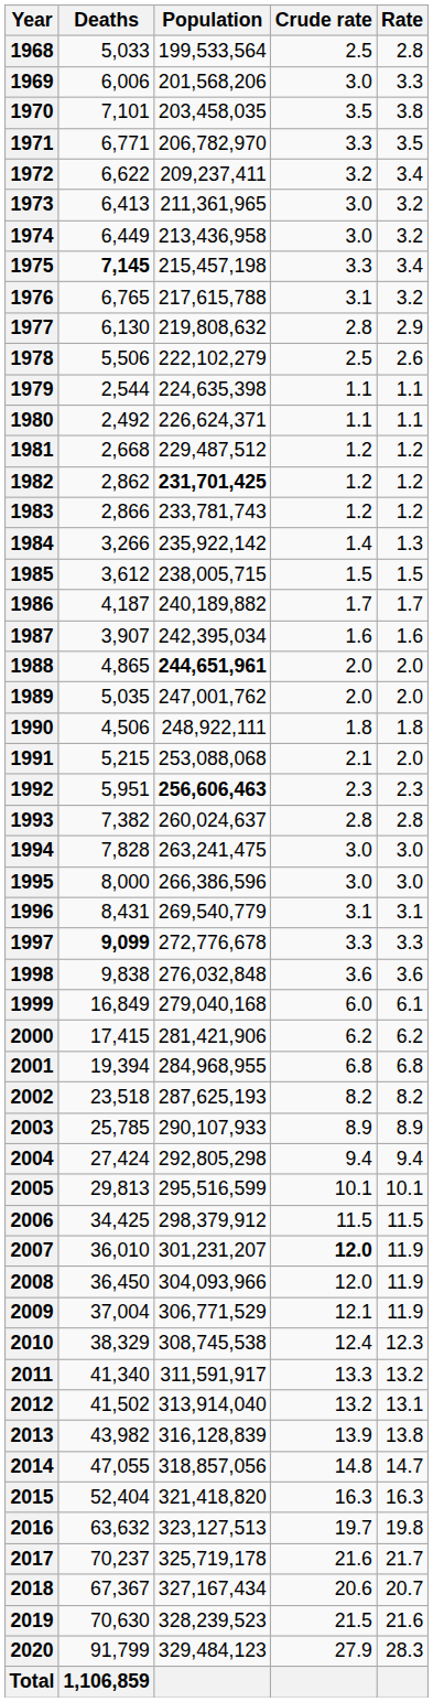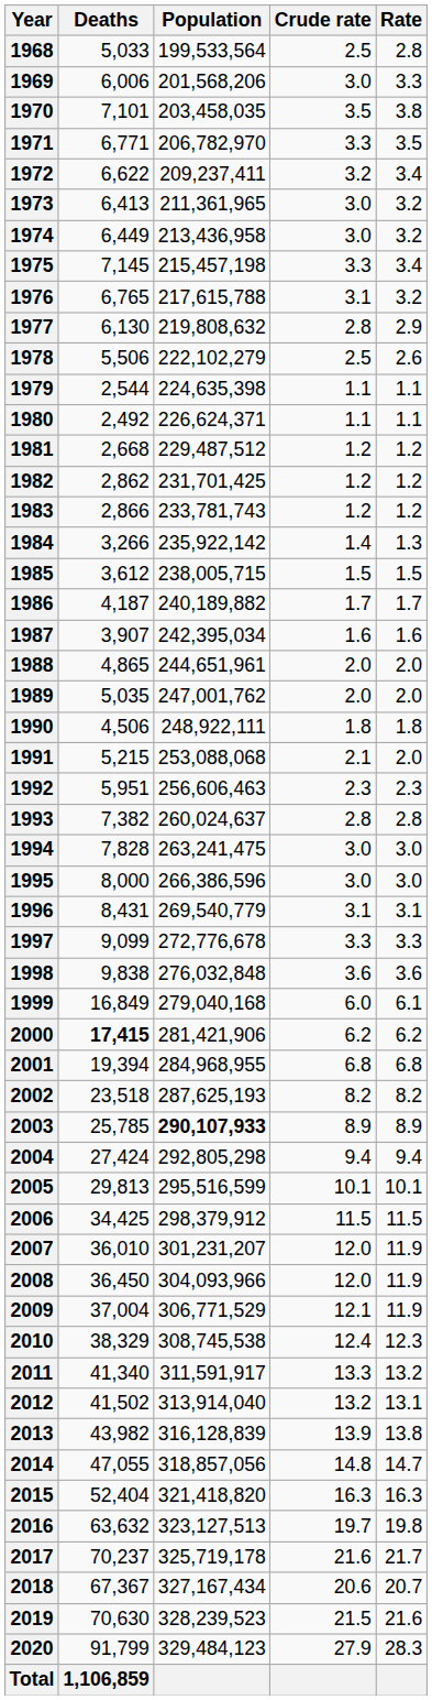1975 | Deaths: bold -> normal
1982 | Population: bold -> normal
1988 | Population: bold -> normal
1992 | Population: bold -> normal
1997 | Deaths: bold -> normal
2000 | Deaths: normal -> bold
2003 | Population: normal -> bold
2007 | Crude rate: bold -> normal
